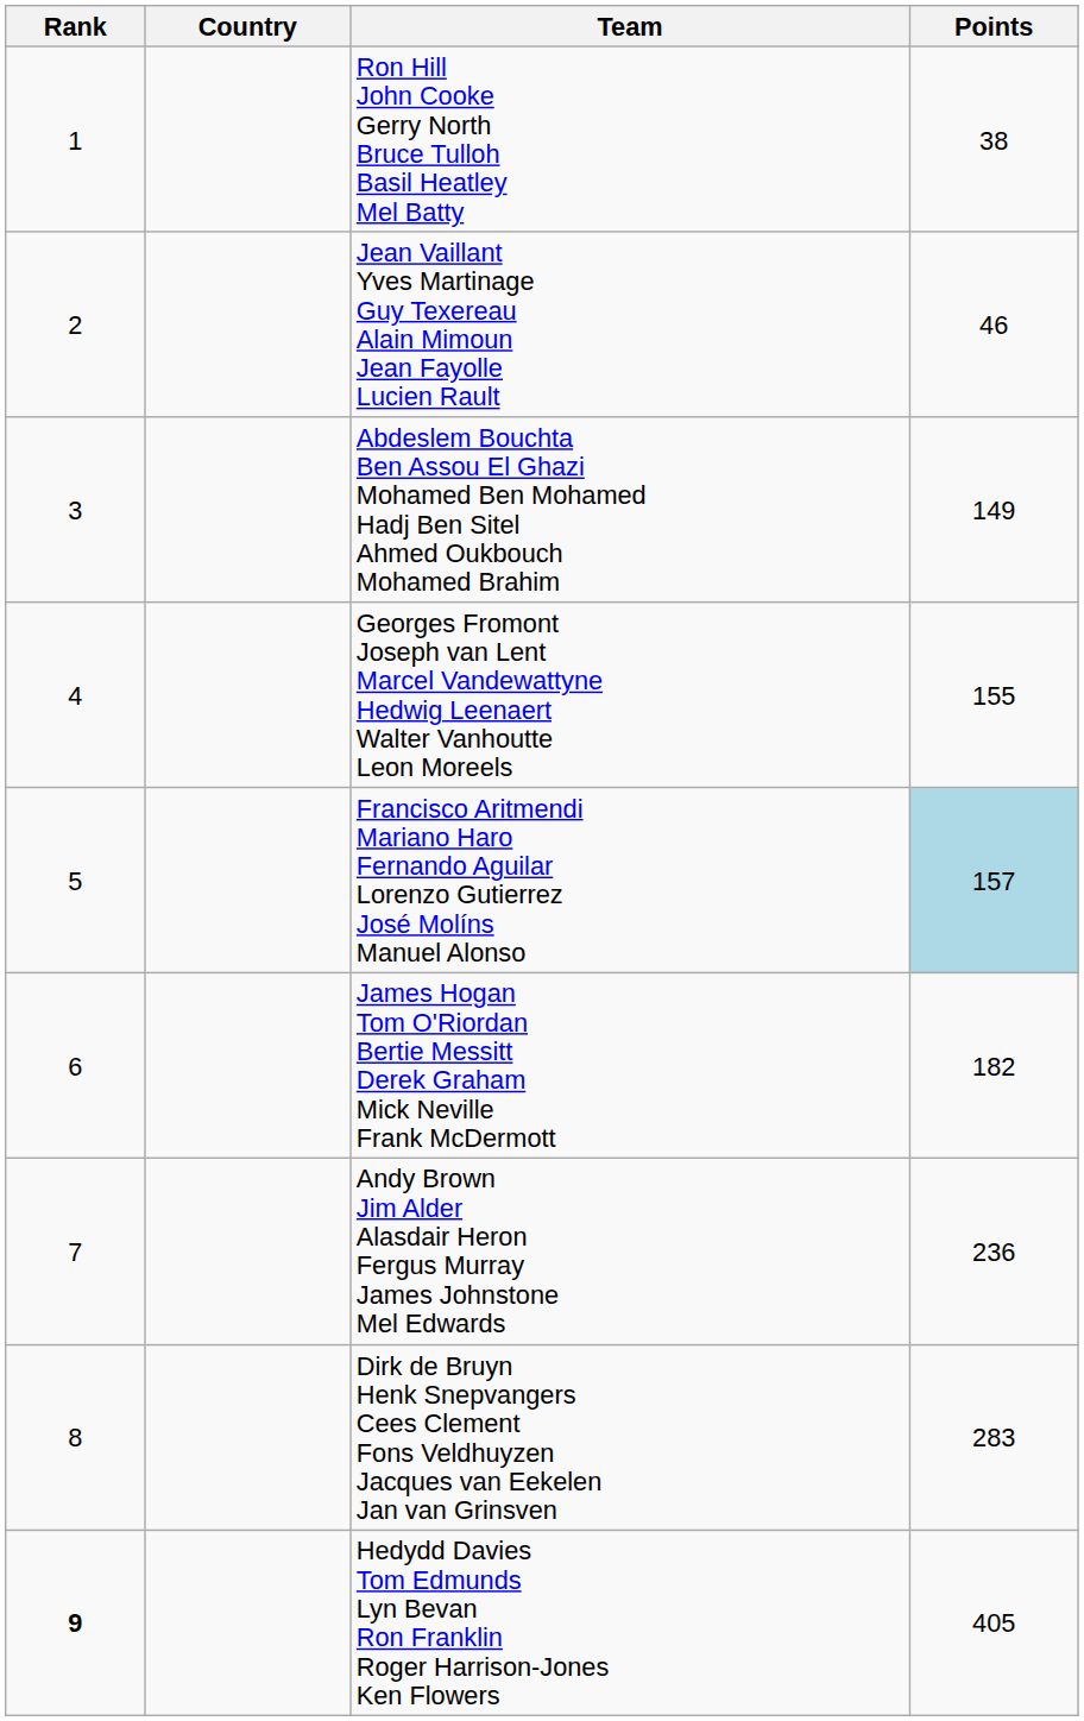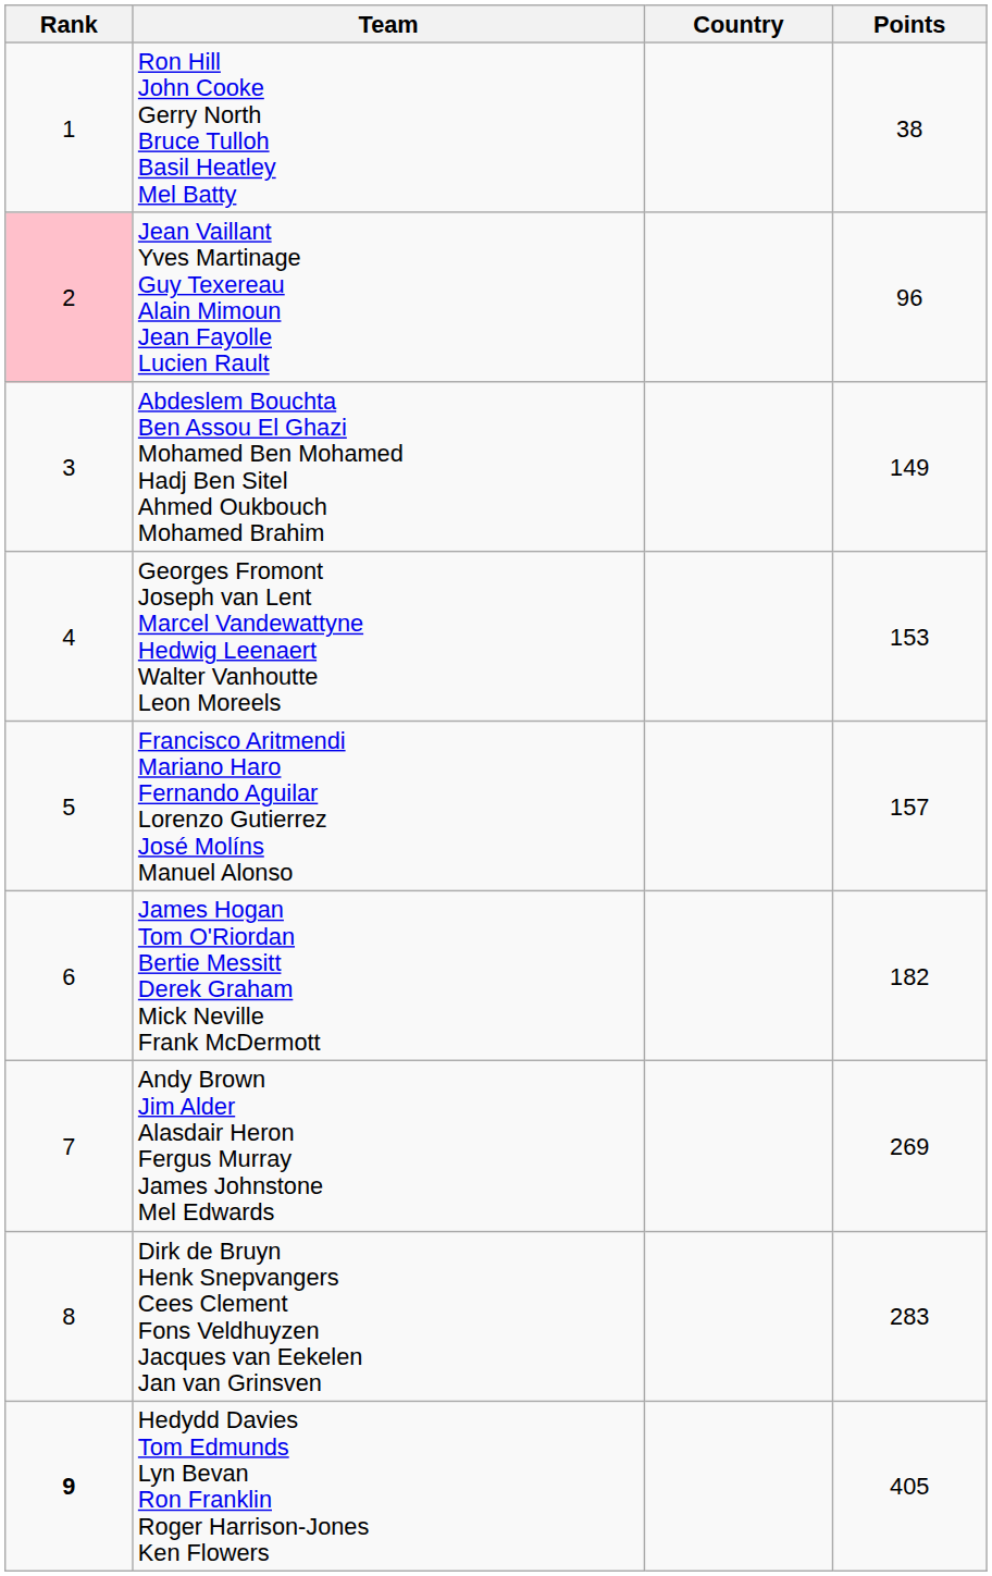columns swapped: Country <-> Team
row 3 | Rank: no background -> pink background
row 3 | Points: 46 -> 96
row 5 | Points: 155 -> 153
row 6 | Points: lightblue background -> no background
row 8 | Points: 236 -> 269
